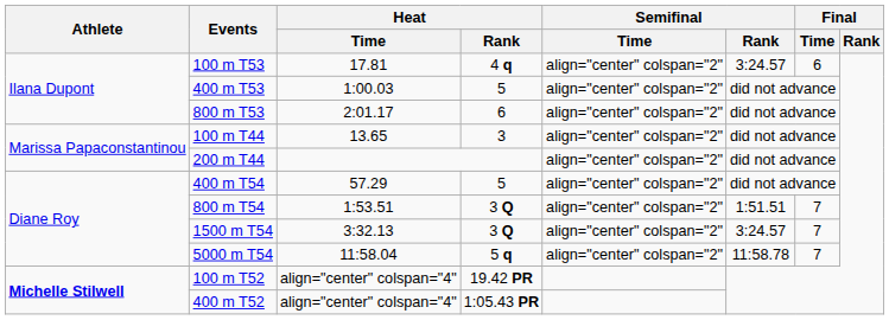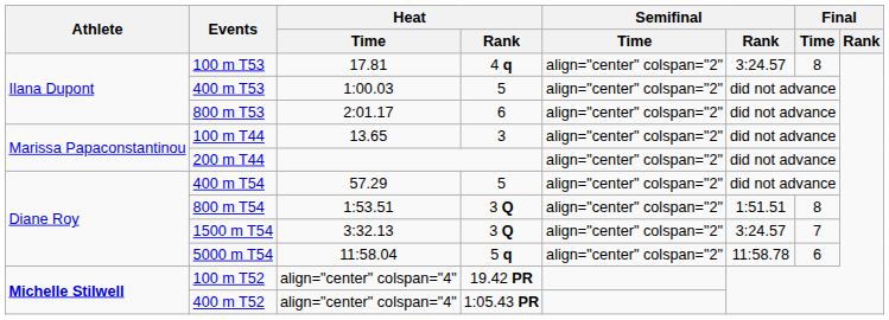100 m T53 | Final / Time: 6 -> 8
800 m T54 | Final / Time: 7 -> 8
5000 m T54 | Final / Time: 7 -> 6
